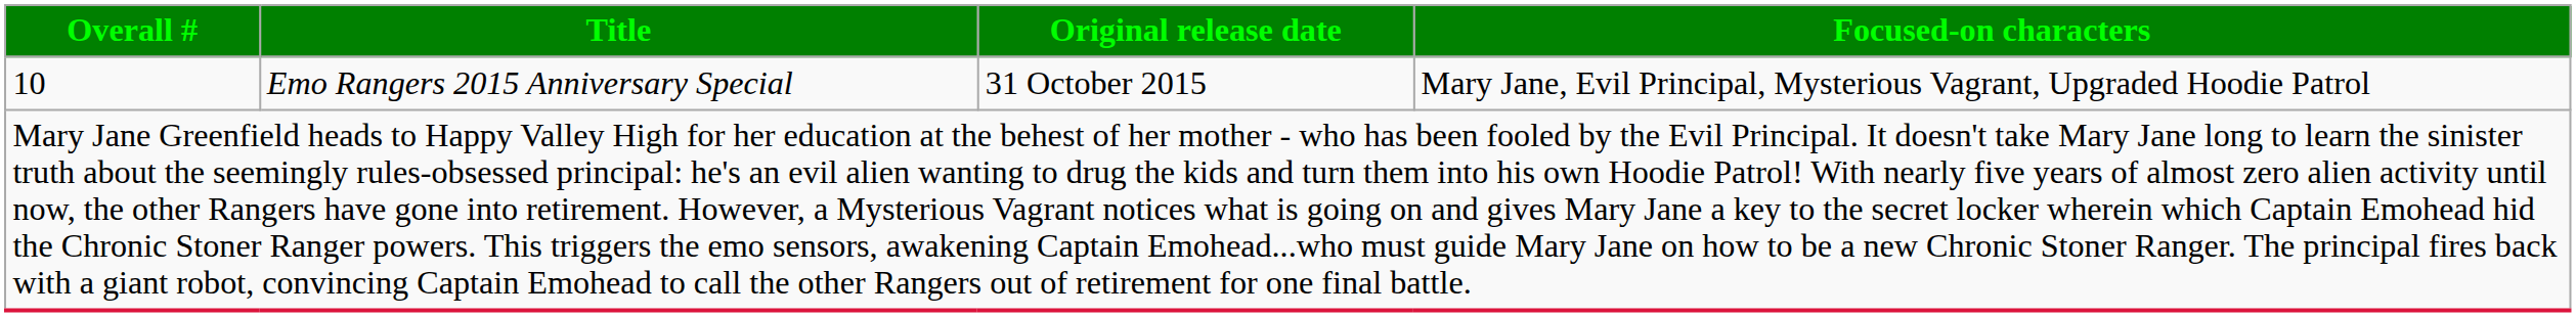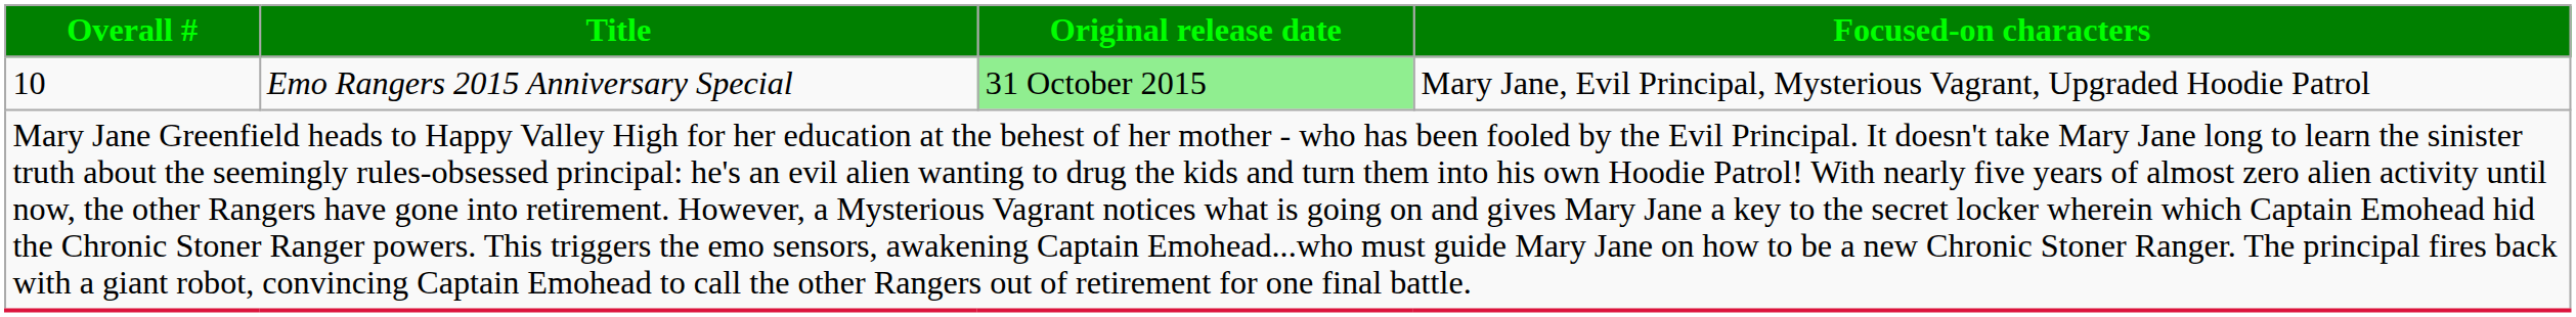10 | Original release date: no background -> lightgreen background
